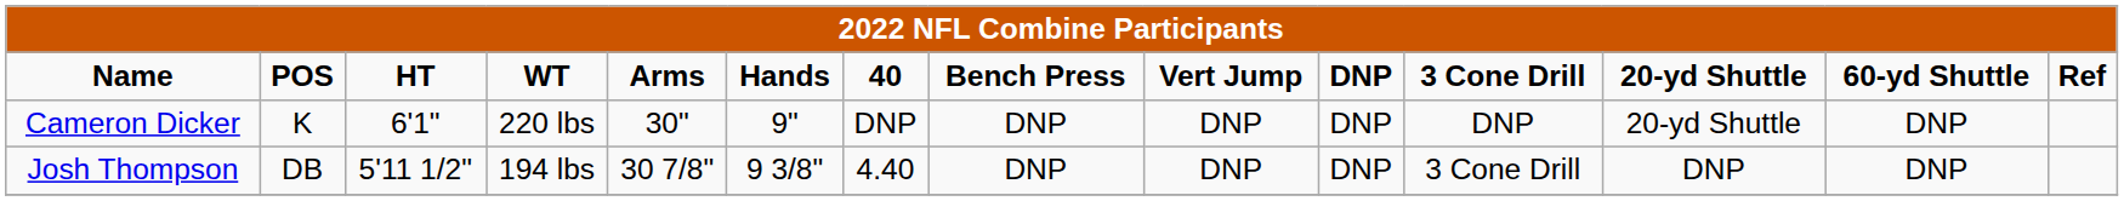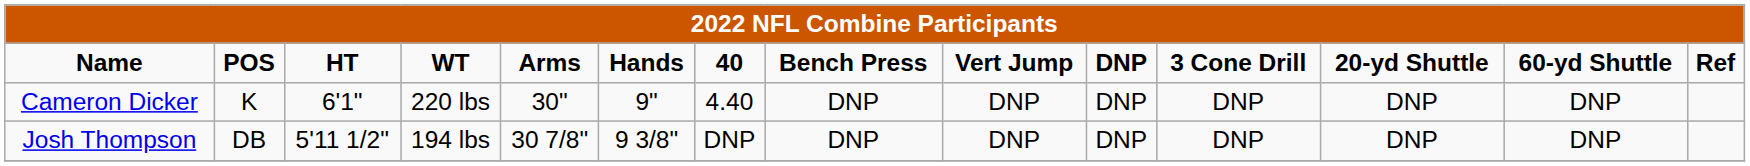Cameron Dicker | column 7: DNP -> 4.40
Cameron Dicker | column 12: 20-yd Shuttle -> DNP
Josh Thompson | column 7: 4.40 -> DNP
Josh Thompson | column 11: 3 Cone Drill -> DNP
